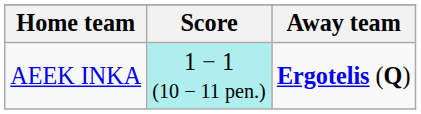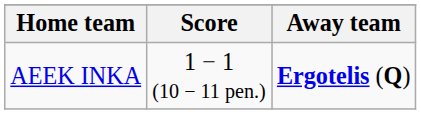AEEK INKA | Score: paleturquoise background -> no background
